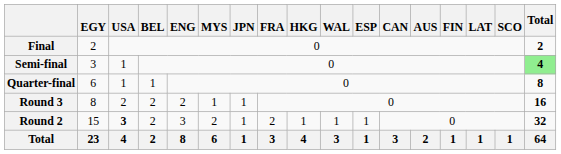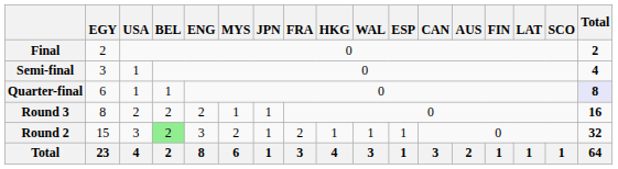Semi-final | Total: lightgreen background -> no background
Quarter-final | Total: no background -> lavender background
Round 2 | USA: bold -> normal
Round 2 | BEL: no background -> lightgreen background
